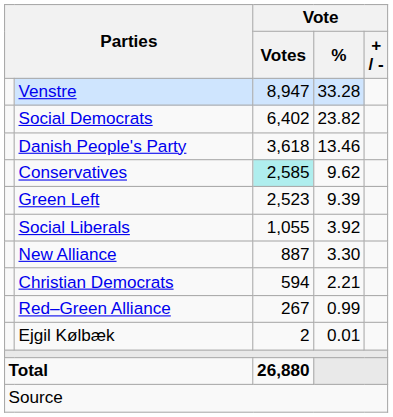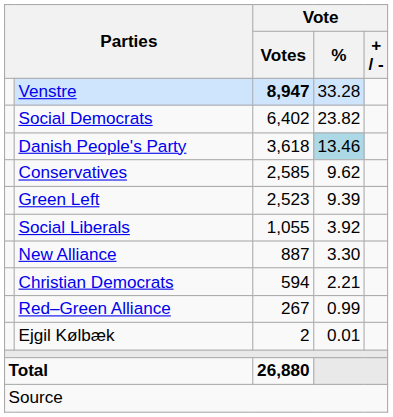Venstre | Vote / Votes: normal -> bold
Danish People's Party | Vote / %: no background -> lightblue background
Conservatives | Vote / Votes: paleturquoise background -> no background
